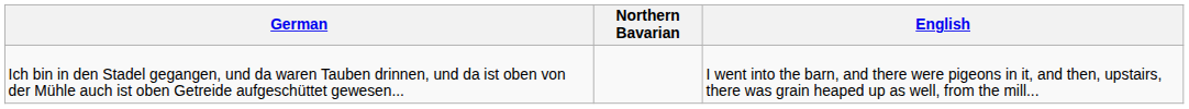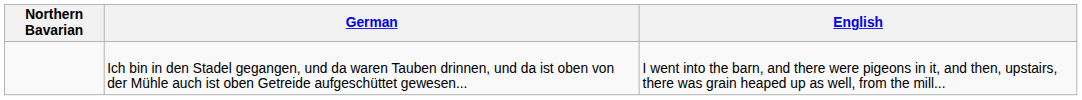columns swapped: Northern Bavarian <-> German
